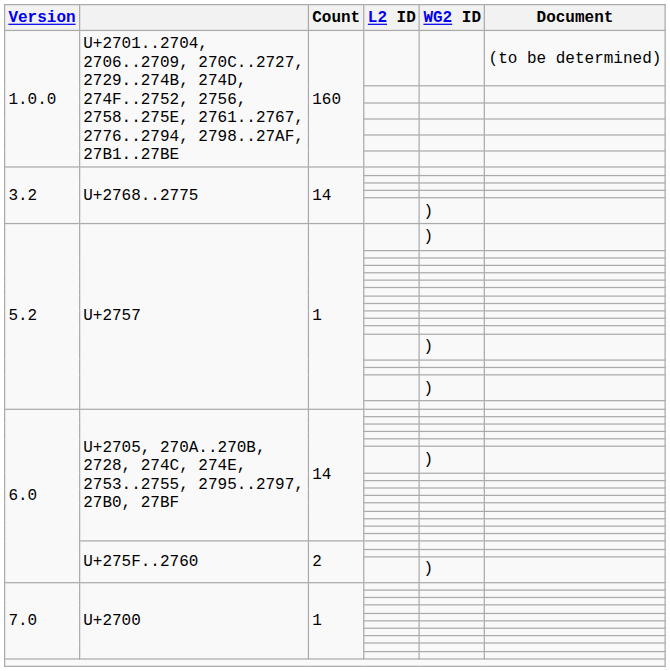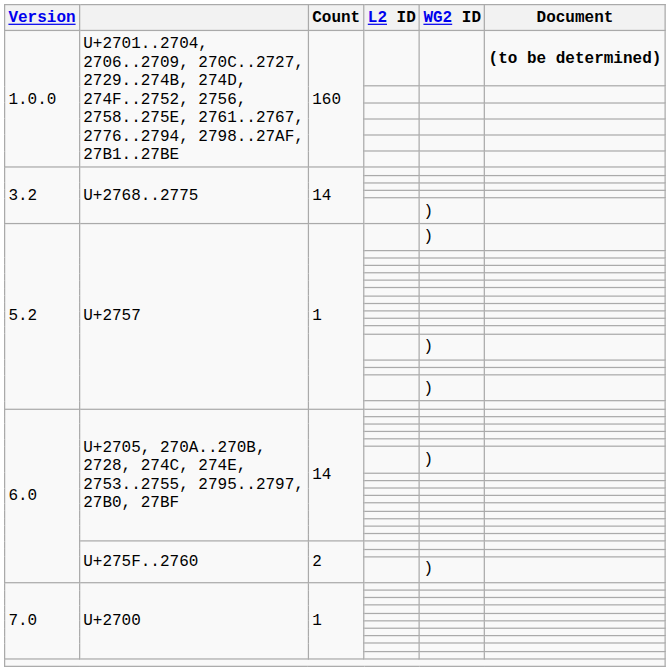row 2 | Document: normal -> bold
